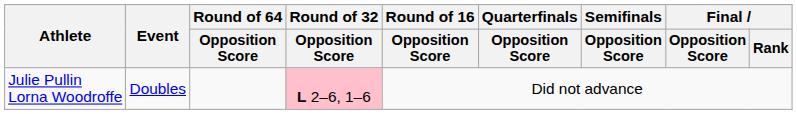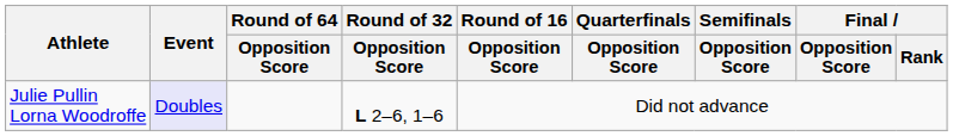Julie Pullin Lorna Woodroffe | Event: no background -> lavender background
Julie Pullin Lorna Woodroffe | Round of 32 / Opposition Score: pink background -> no background
